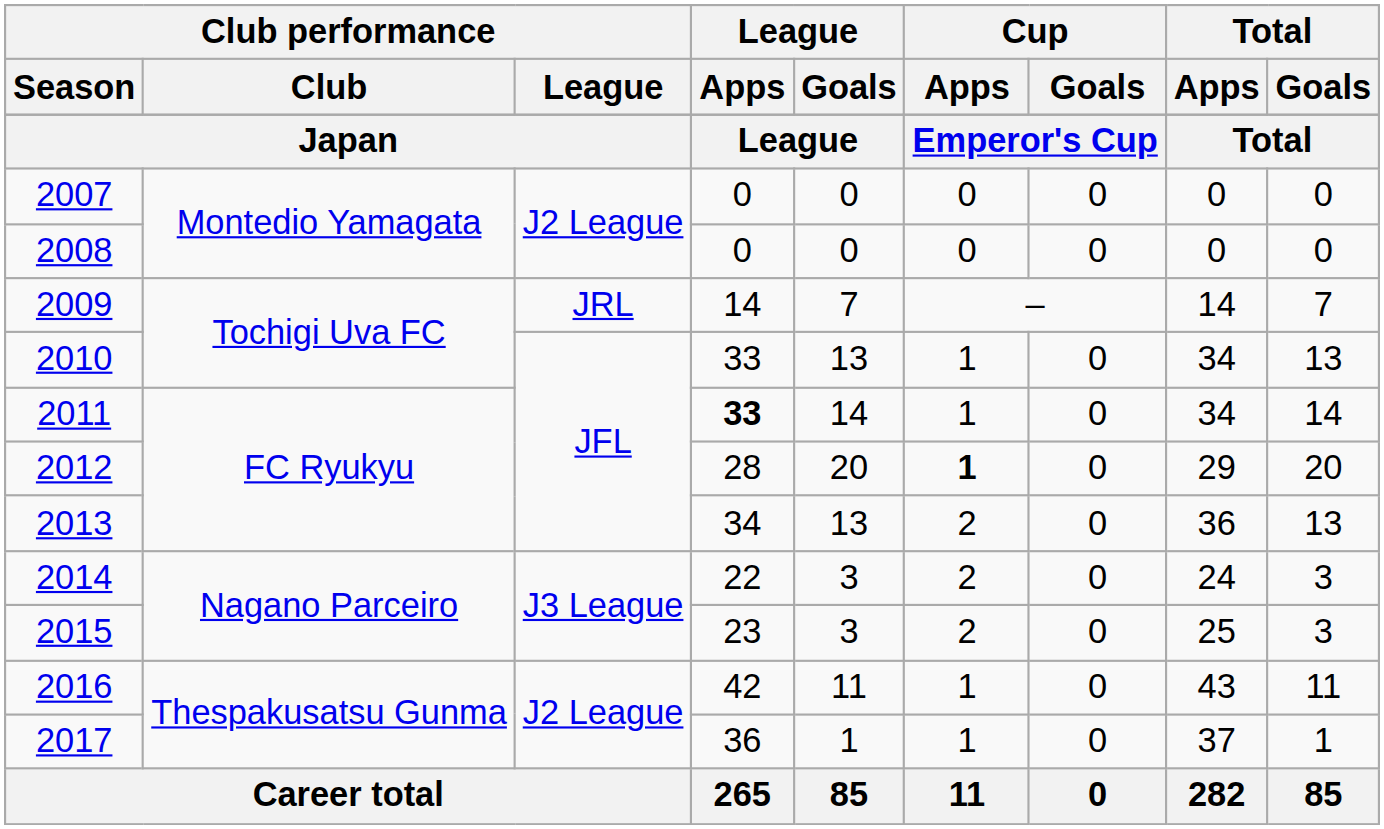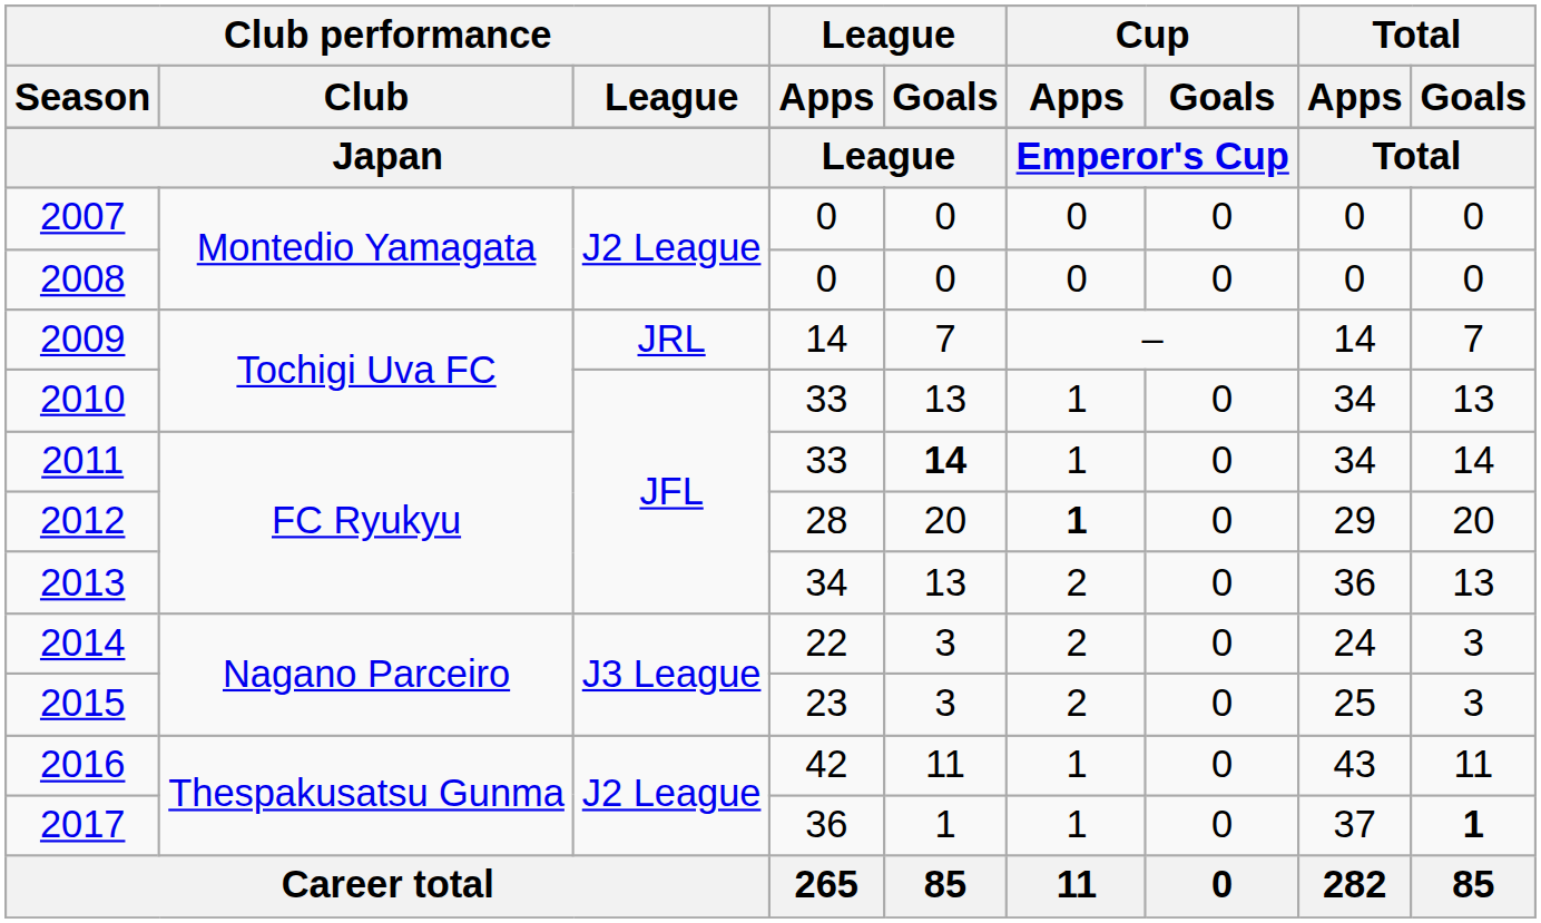2011 | League / Apps: bold -> normal
2011 | League / Goals: normal -> bold
2017 | Total / Goals: normal -> bold
